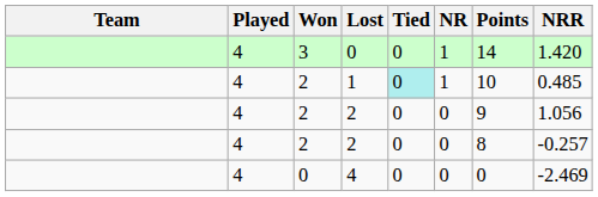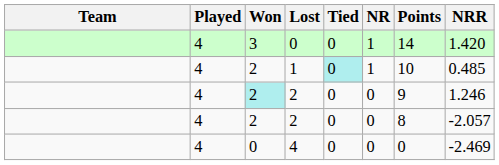row 4 | Won: no background -> paleturquoise background
row 4 | NRR: 1.056 -> 1.246
row 5 | NRR: -0.257 -> -2.057
